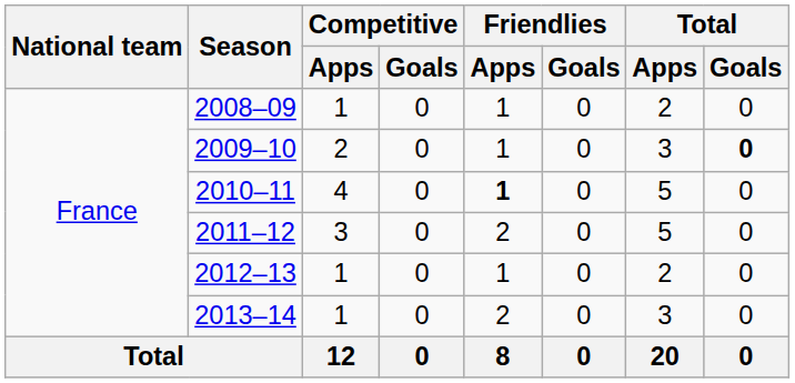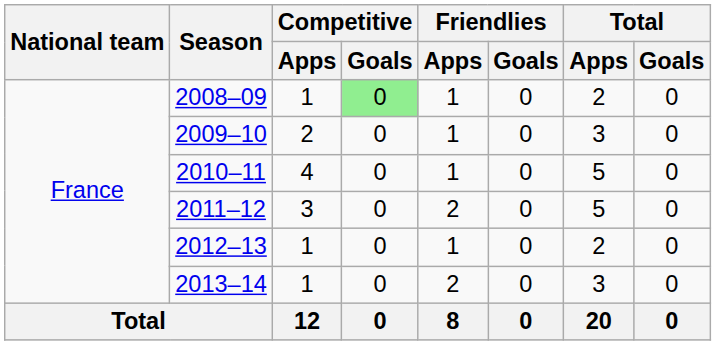2008–09 | Competitive / Goals: no background -> lightgreen background
2009–10 | Total / Goals: bold -> normal
2010–11 | Friendlies / Apps: bold -> normal
